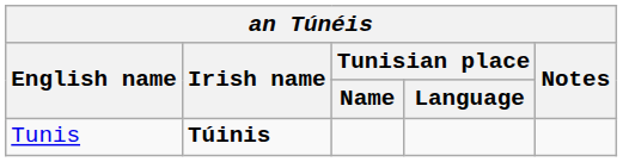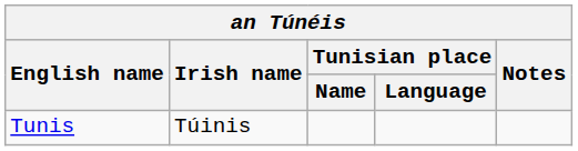Tunis | Irish name: bold -> normal
